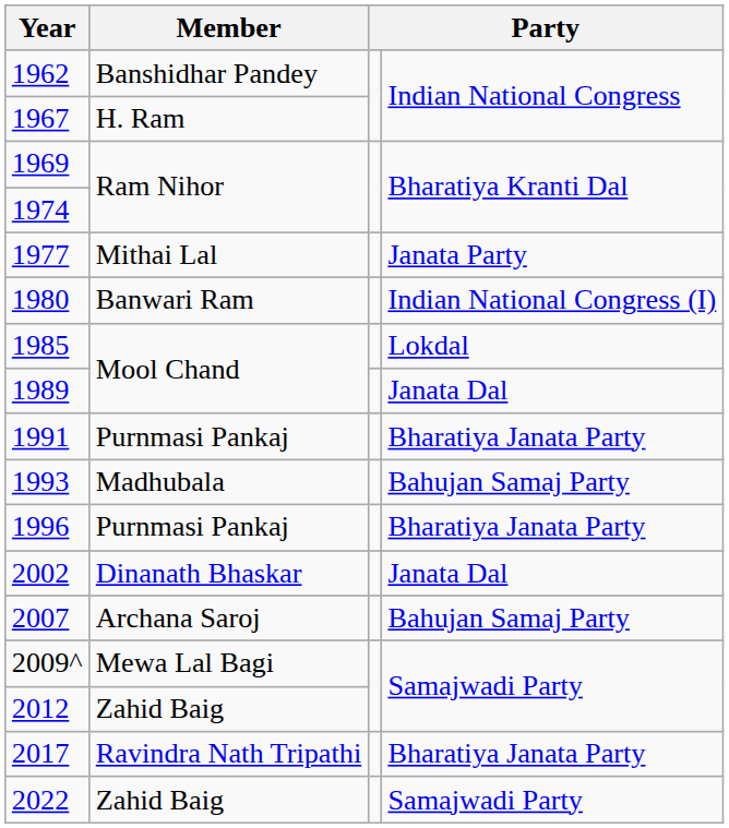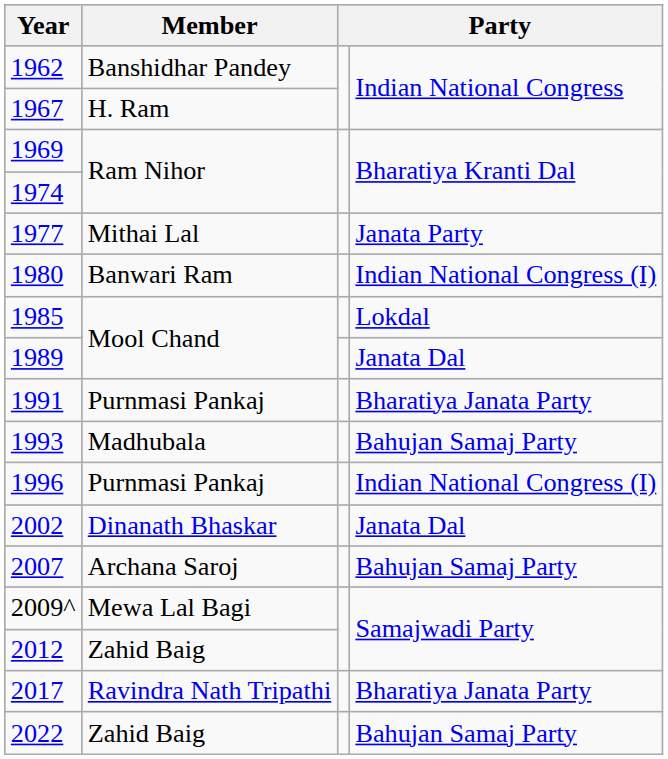1996 | column 4: Bharatiya Janata Party -> Indian National Congress (I)
2022 | column 4: Samajwadi Party -> Bahujan Samaj Party
